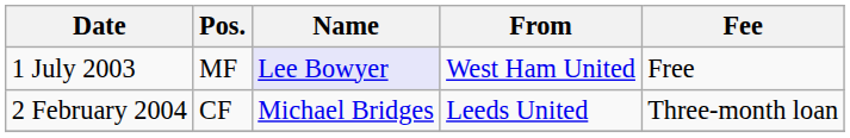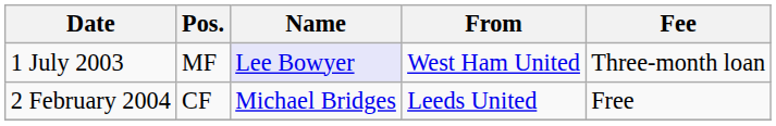1 July 2003 | Fee: Free -> Three-month loan
2 February 2004 | Fee: Three-month loan -> Free
